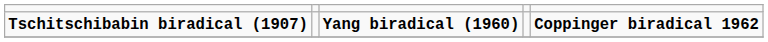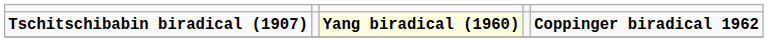Tschitschibabin biradical (1907) | column 3: no background -> lightyellow background
